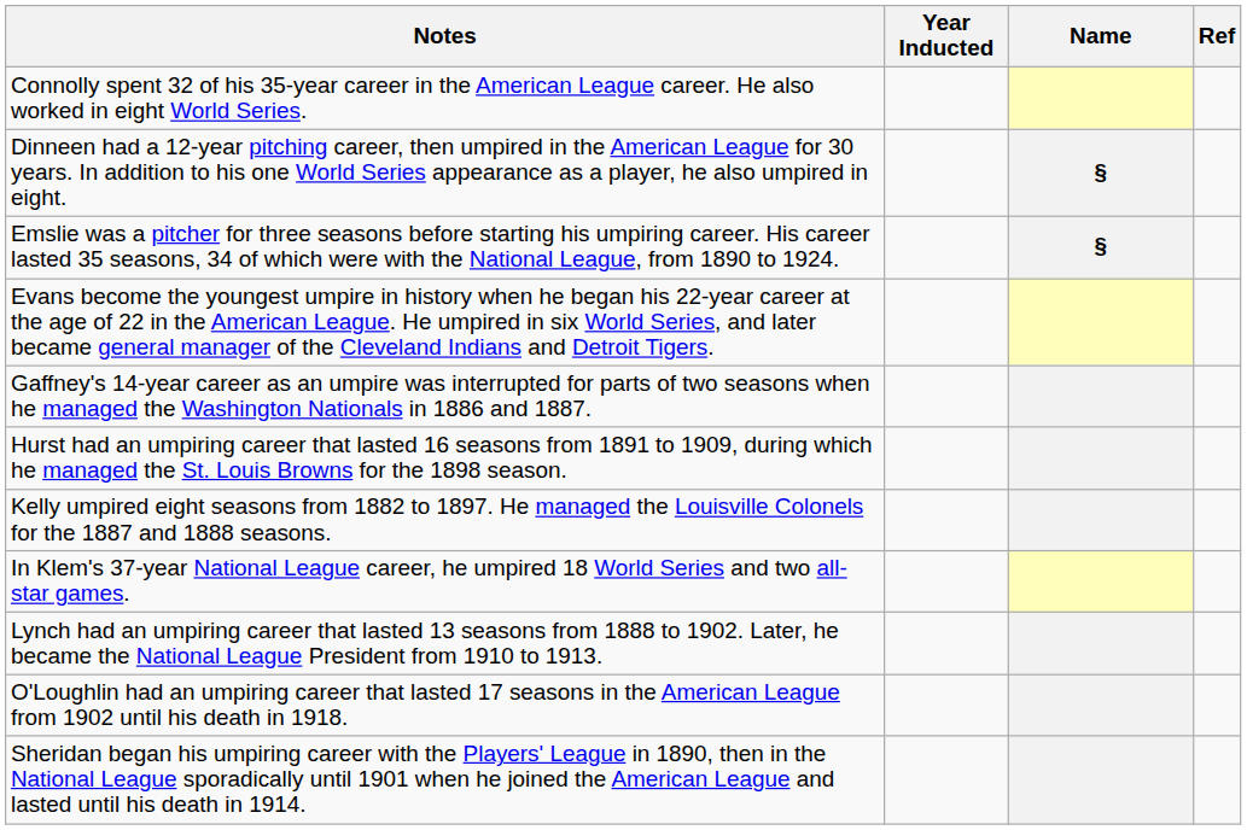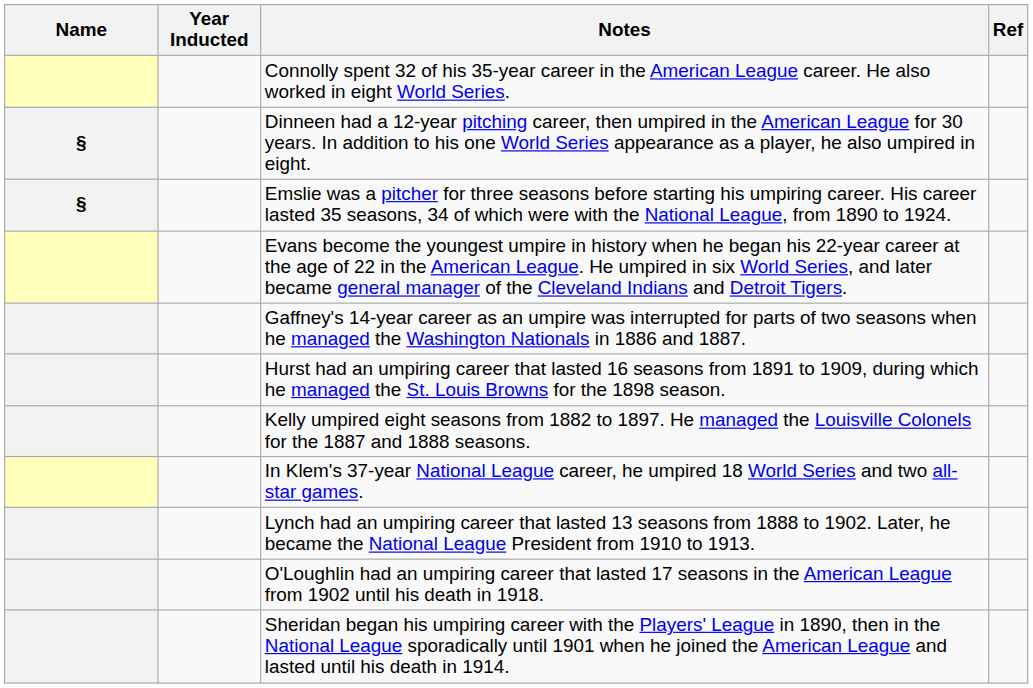columns swapped: Name <-> Notes
